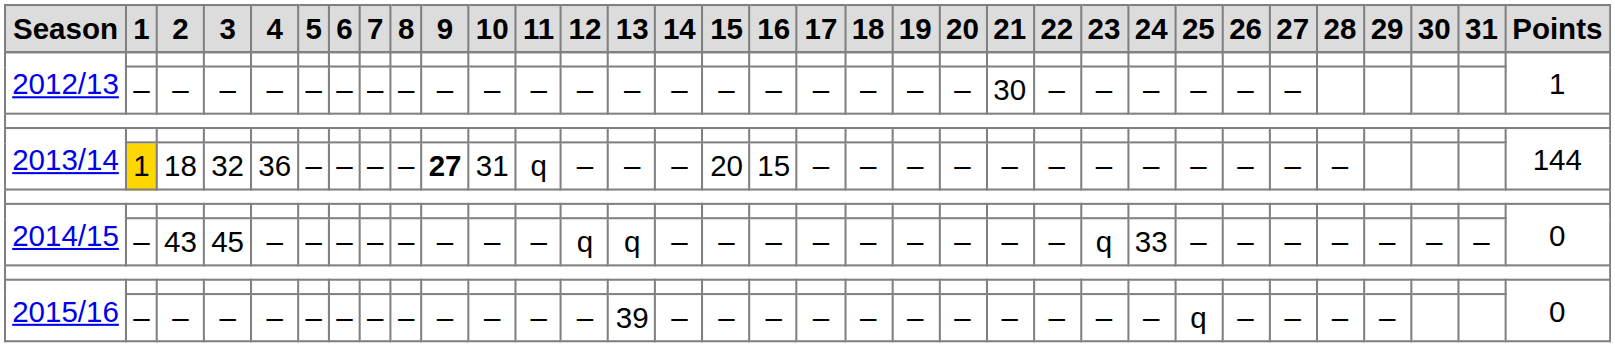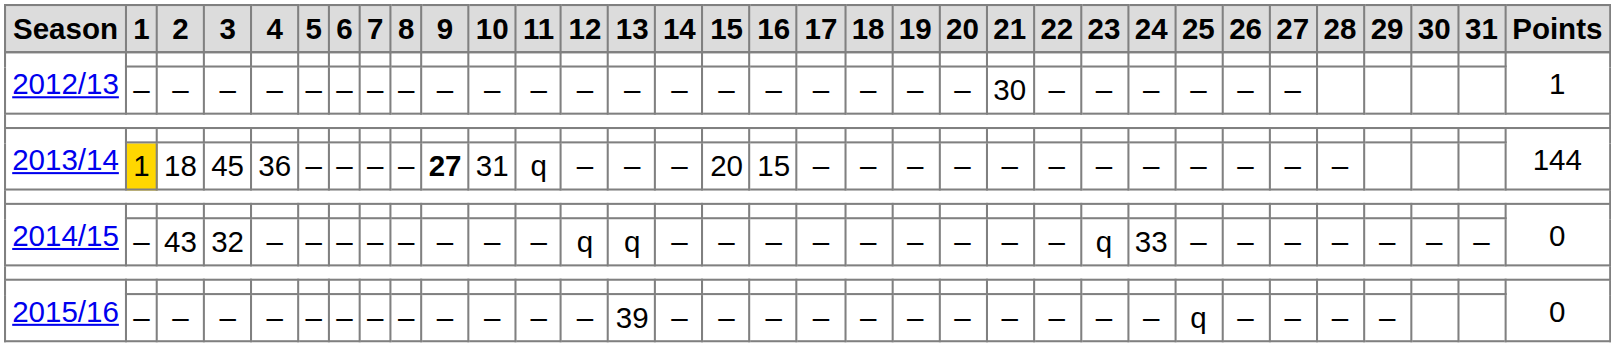2013/14 / 18 | 3: 32 -> 45
2014/15 / 43 | 3: 45 -> 32
